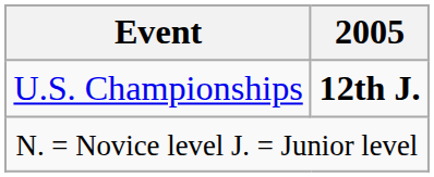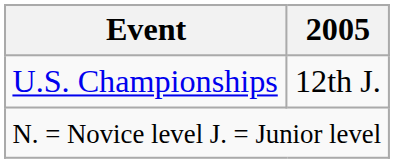U.S. Championships | 2005: bold -> normal
